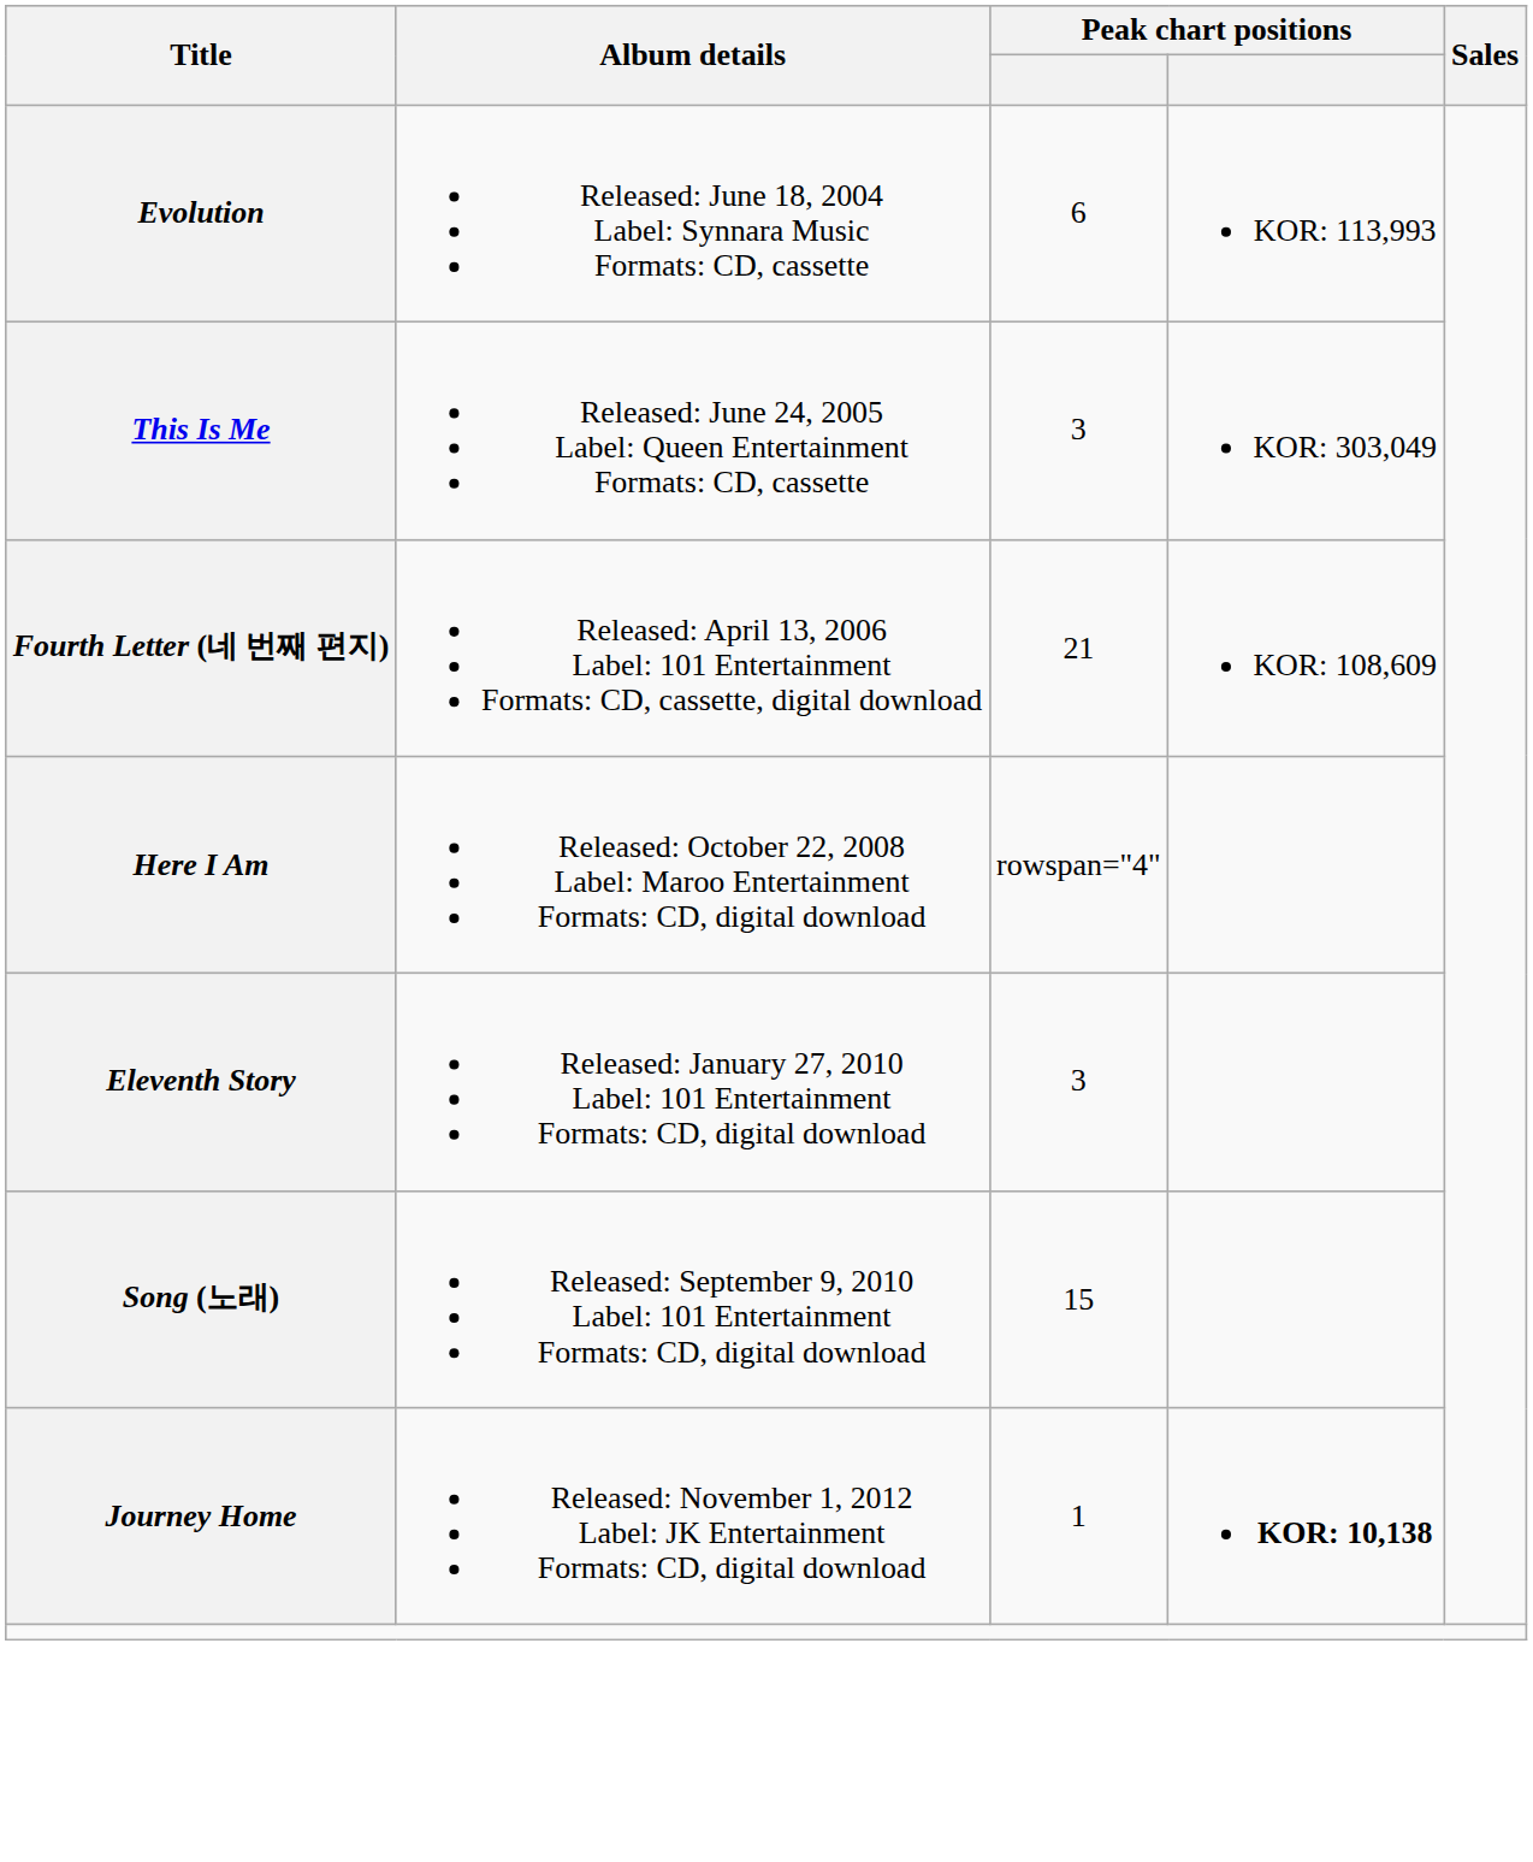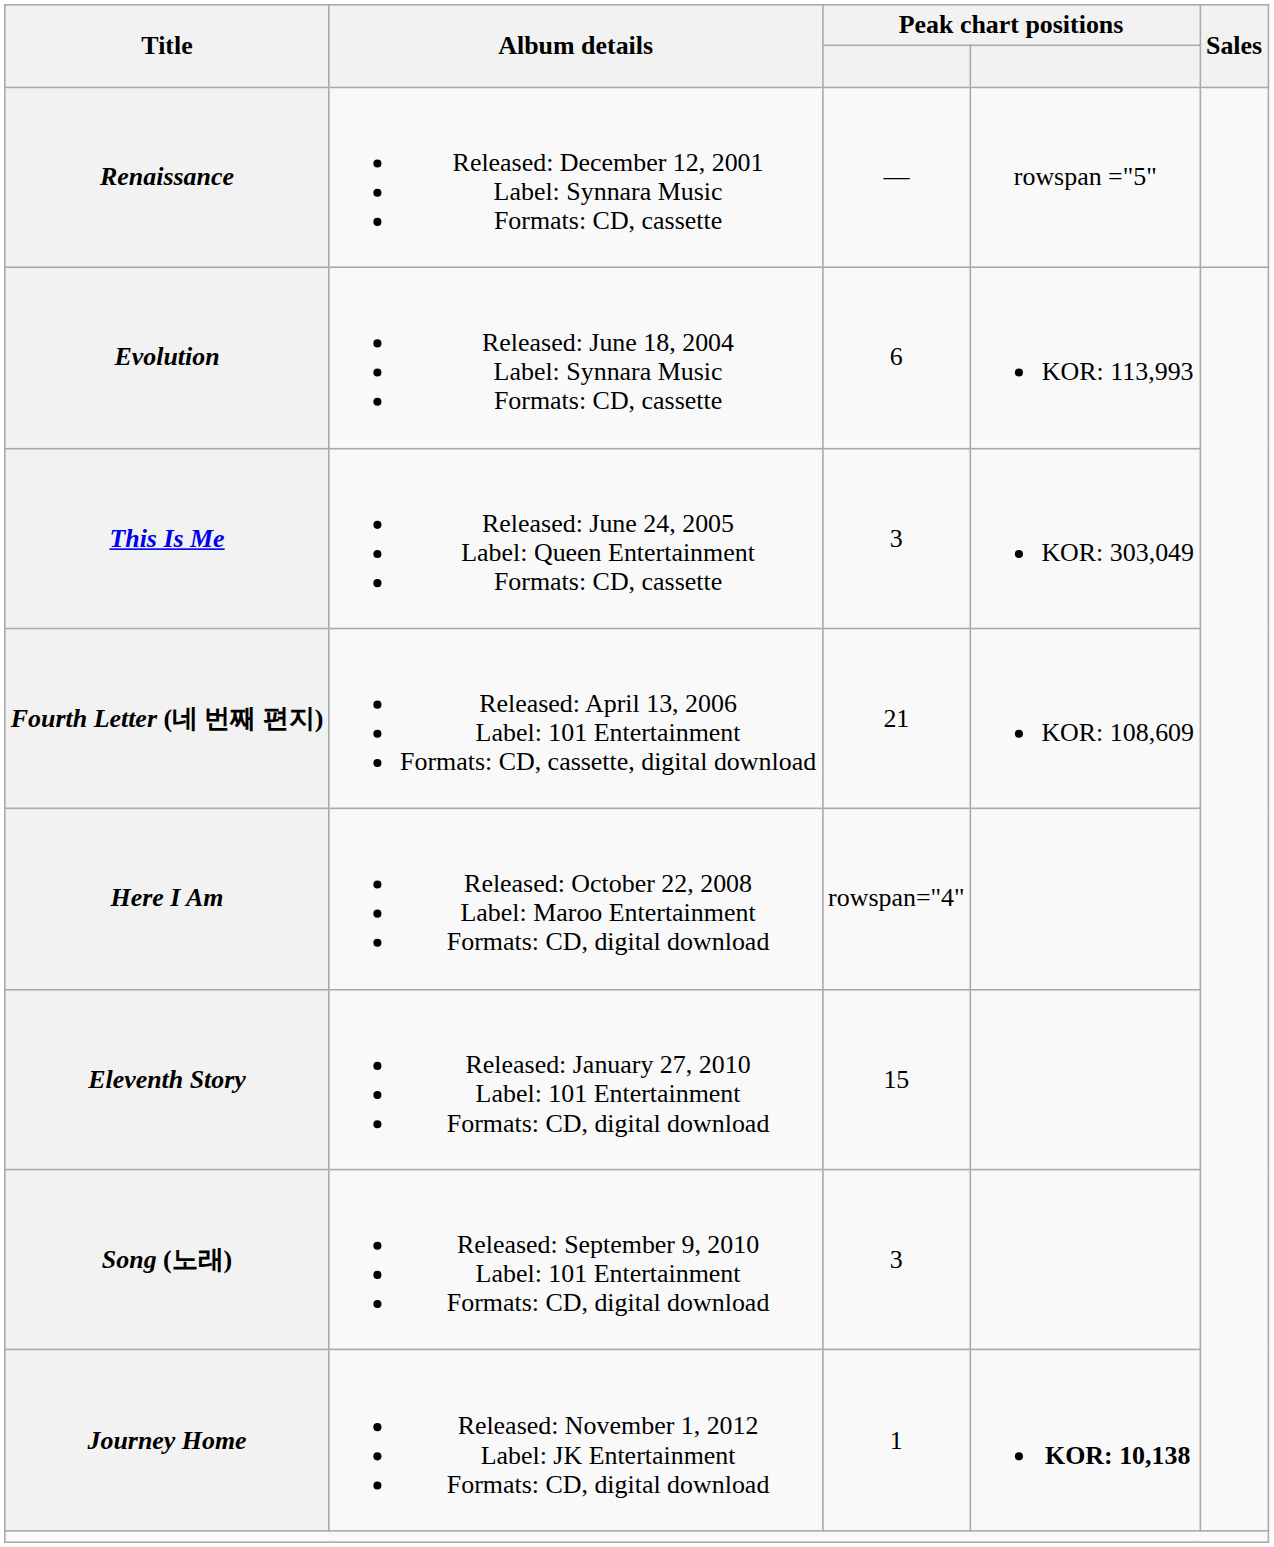+ row: Renaissance | Released: December 12, 2001 Label: Synnara Music Formats: CD, cassette | — | rowspan ="5"
Eleventh Story | column 3: 3 -> 15
Song (노래) | column 3: 15 -> 3
